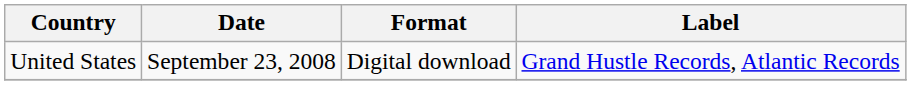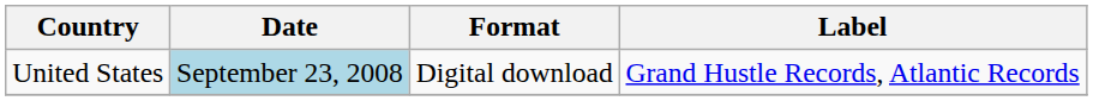United States | Date: no background -> lightblue background
